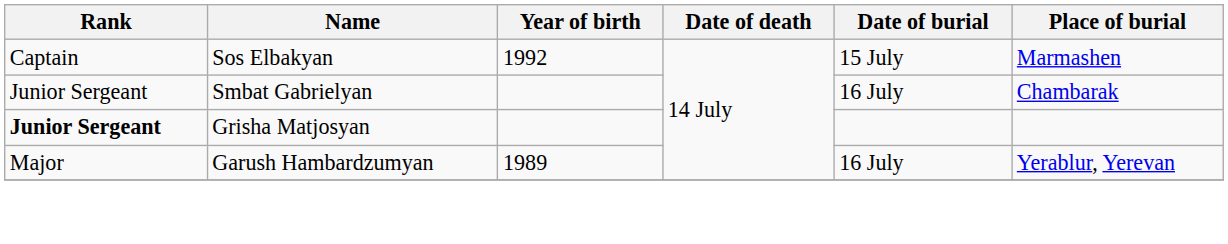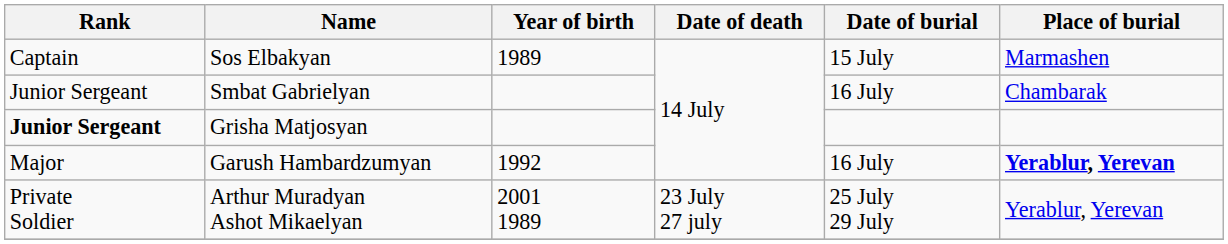Sos Elbakyan | Year of birth: 1992 -> 1989
Garush Hambardzumyan | Year of birth: 1989 -> 1992
Garush Hambardzumyan | Place of burial: normal -> bold
+ row: Private Soldier | Arthur Muradyan Ashot Mikaelyan | 2001 1989 | 23 July 27 july | 25 July 29 July | Yerablur, Yerevan
